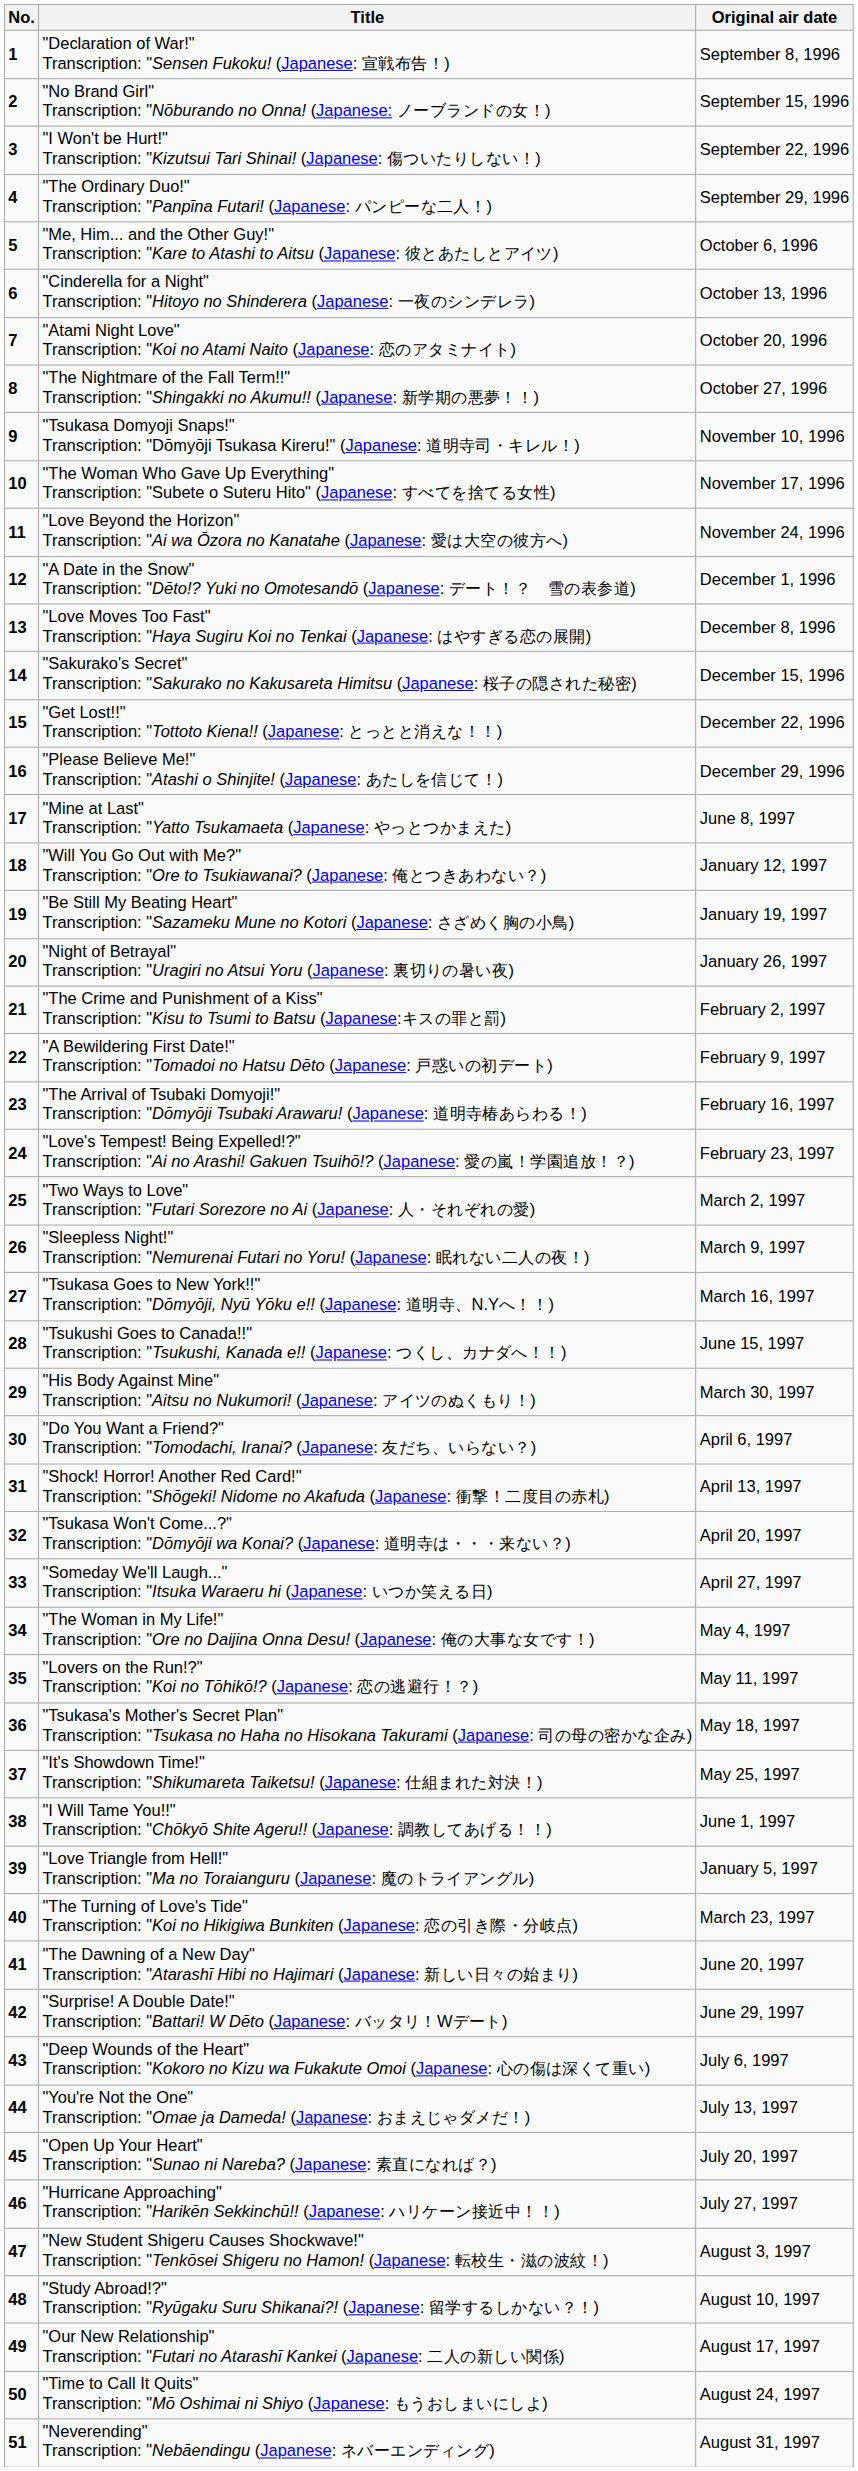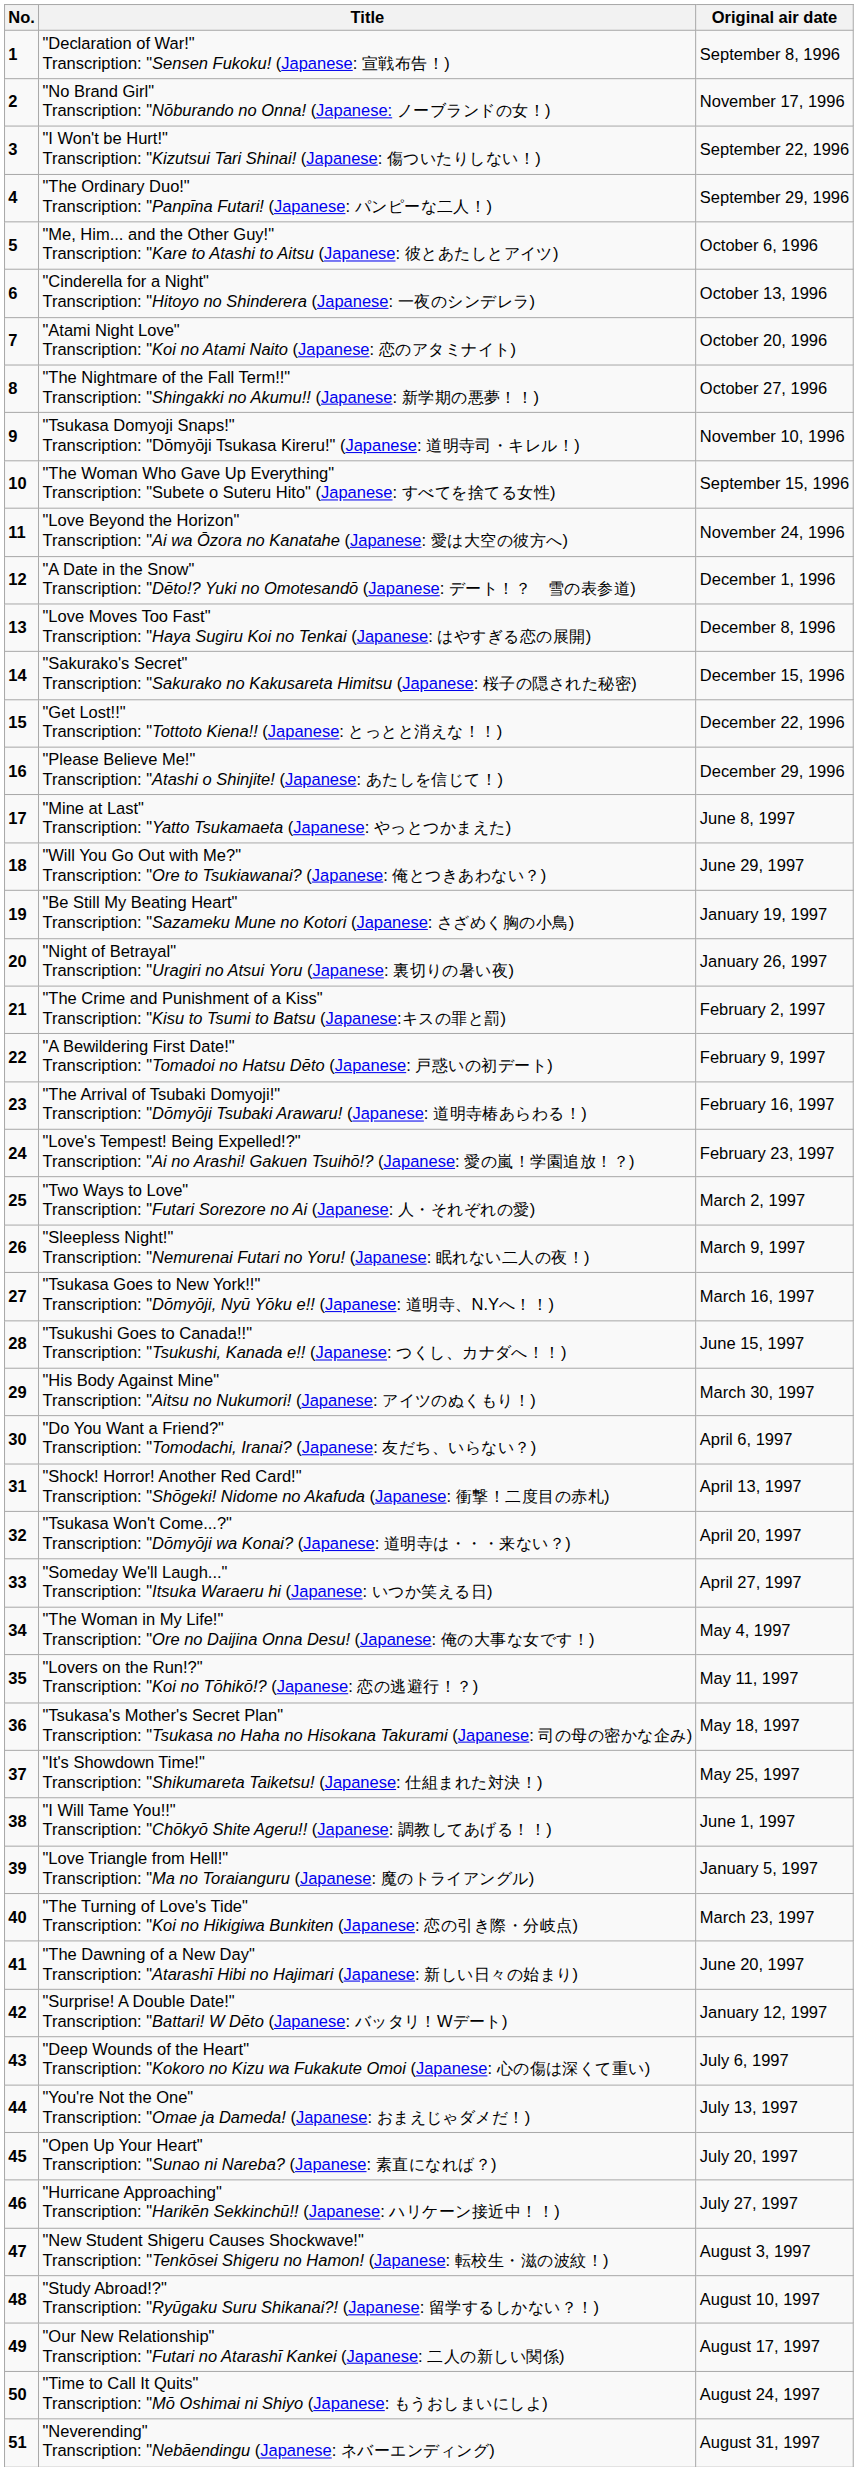row 3 | Original air date: September 15, 1996 -> November 17, 1996
row 11 | Original air date: November 17, 1996 -> September 15, 1996
row 19 | Original air date: January 12, 1997 -> June 29, 1997
row 43 | Original air date: June 29, 1997 -> January 12, 1997
